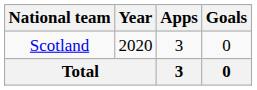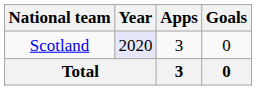Scotland | Year: no background -> lavender background
